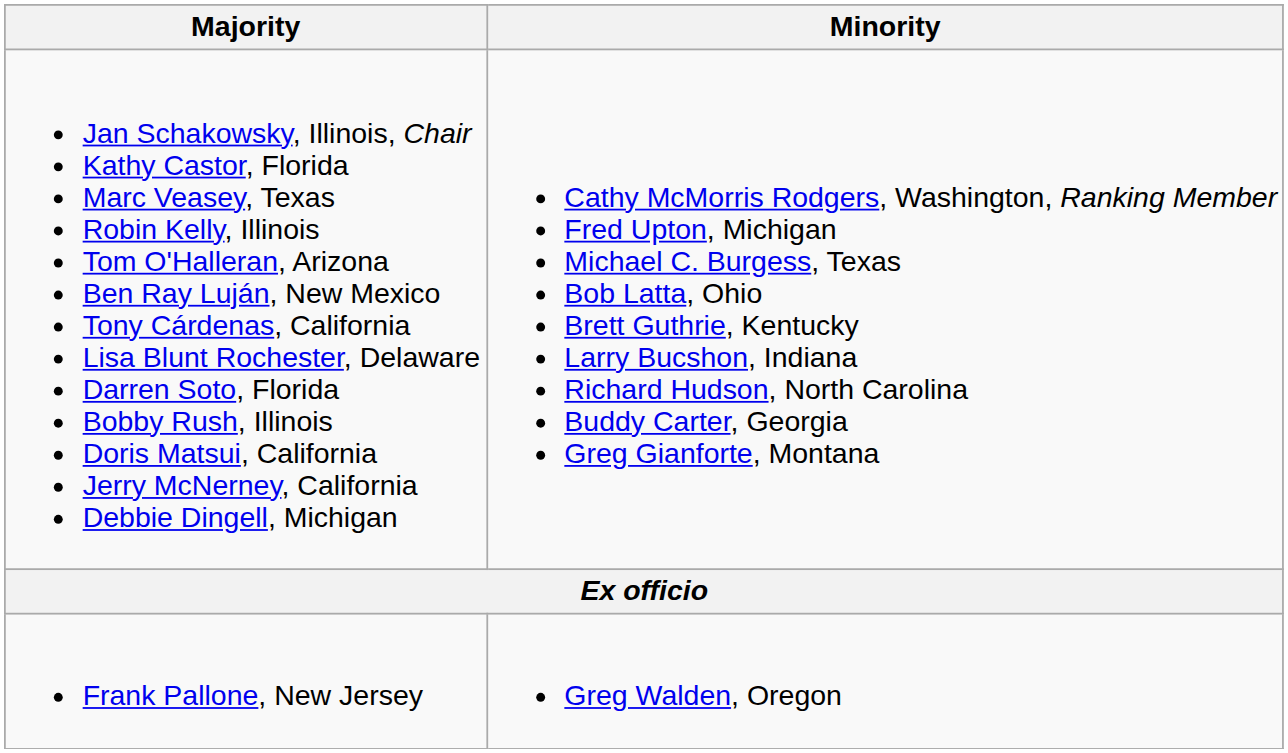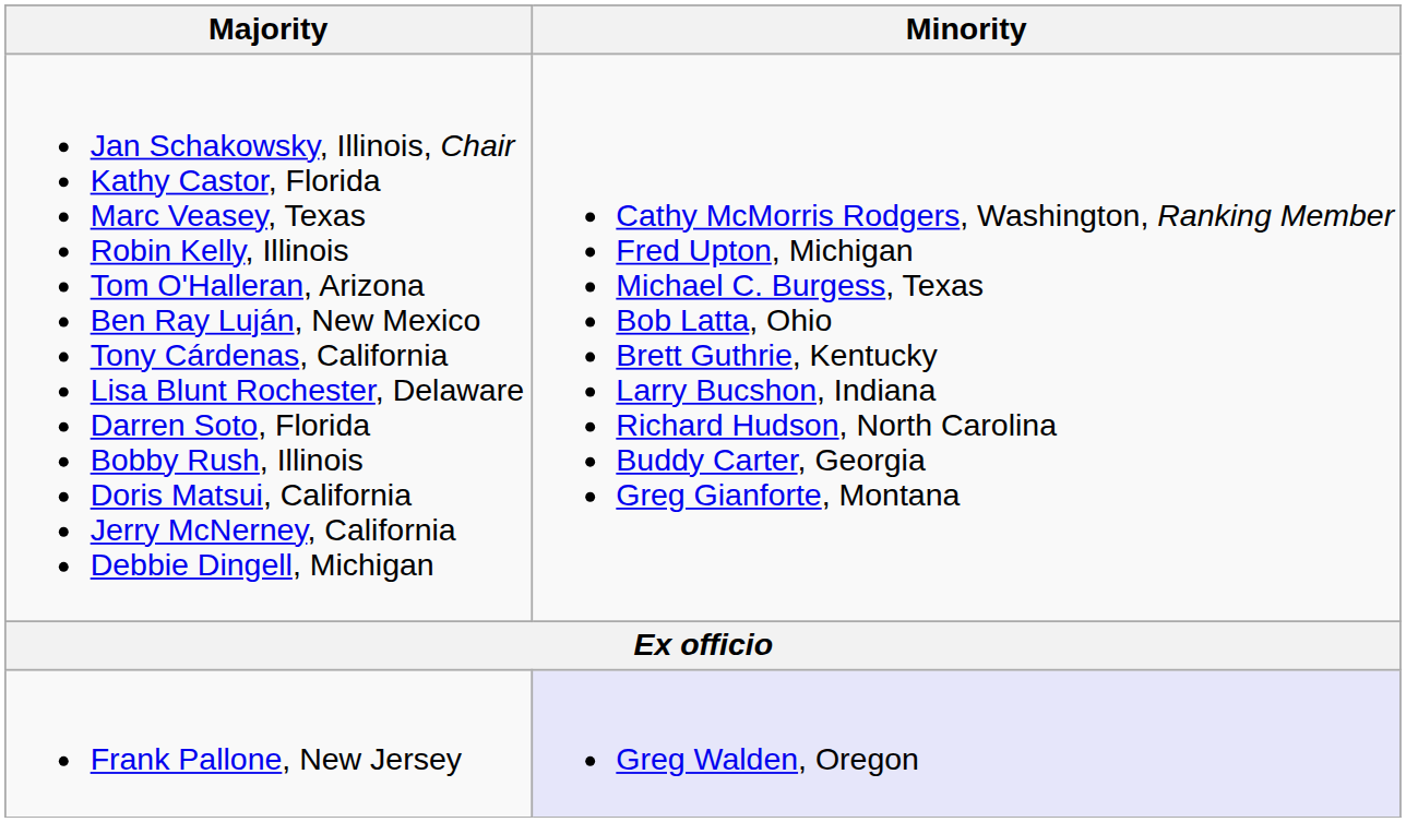Frank Pallone, New Jersey | Minority: no background -> lavender background
